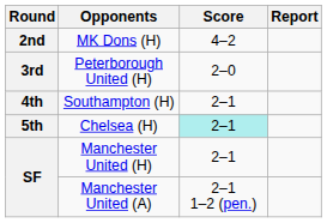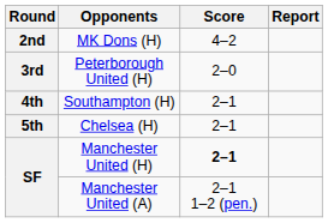Chelsea (H) | Score: paleturquoise background -> no background
Manchester United (H) | Score: normal -> bold
